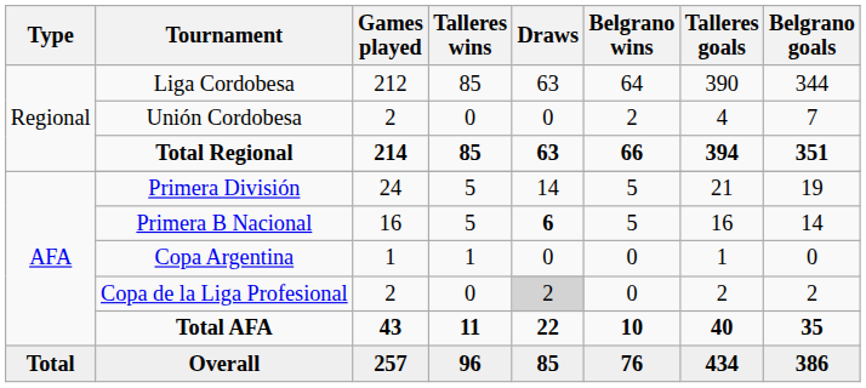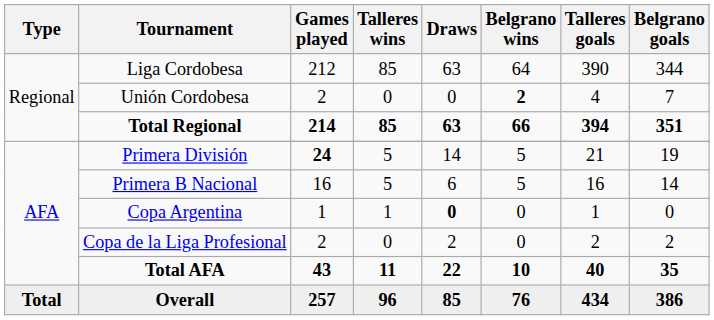Unión Cordobesa | Belgrano wins: normal -> bold
Primera División | Games played: normal -> bold
Primera B Nacional | Draws: bold -> normal
Copa Argentina | Draws: normal -> bold
Copa de la Liga Profesional | Draws: lightgrey background -> no background
